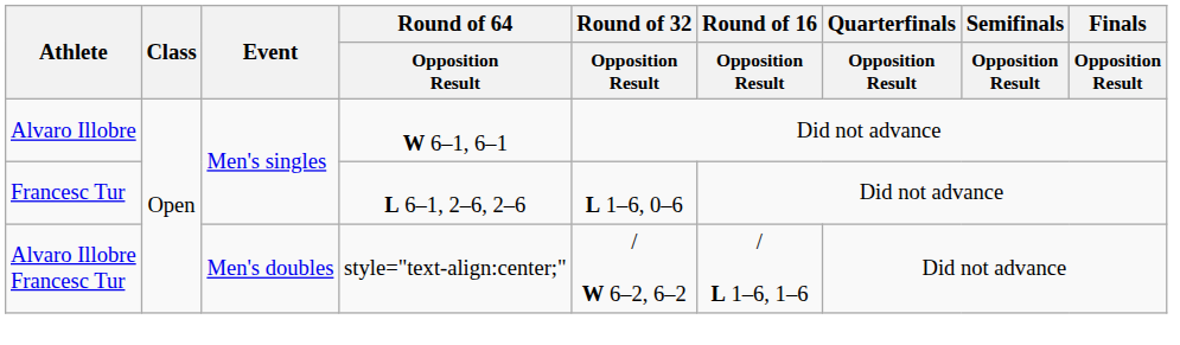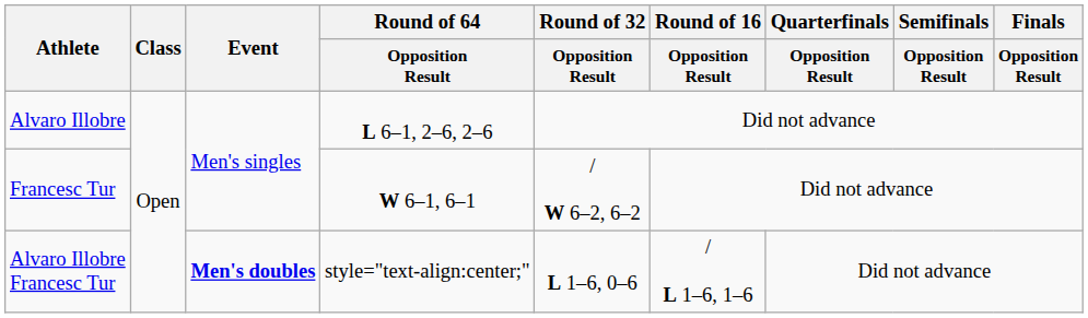Alvaro Illobre | Round of 64 / Opposition Result: W 6–1, 6–1 -> L 6–1, 2–6, 2–6
Francesc Tur | Round of 64 / Opposition Result: L 6–1, 2–6, 2–6 -> W 6–1, 6–1
Francesc Tur | Round of 32 / Opposition Result: L 1–6, 0–6 -> / W 6–2, 6–2
Alvaro Illobre Francesc Tur | Event: normal -> bold
Alvaro Illobre Francesc Tur | Round of 32 / Opposition Result: / W 6–2, 6–2 -> L 1–6, 0–6
